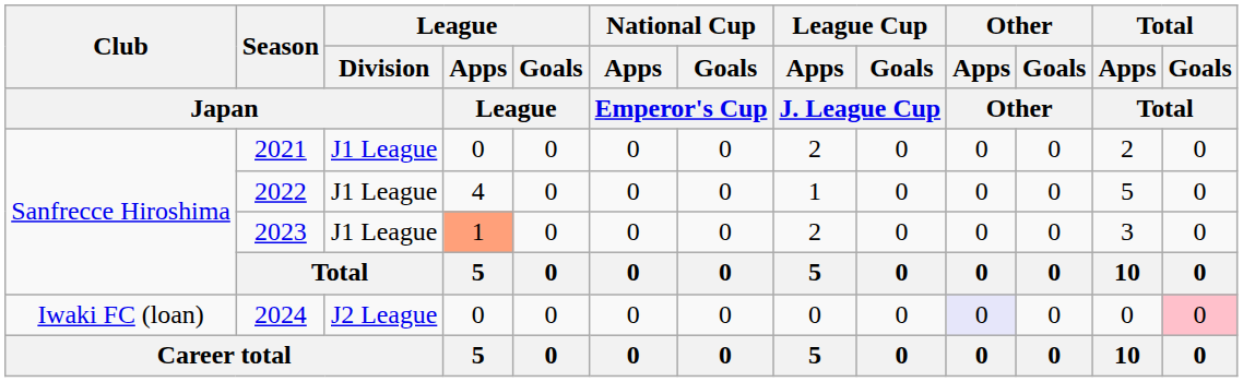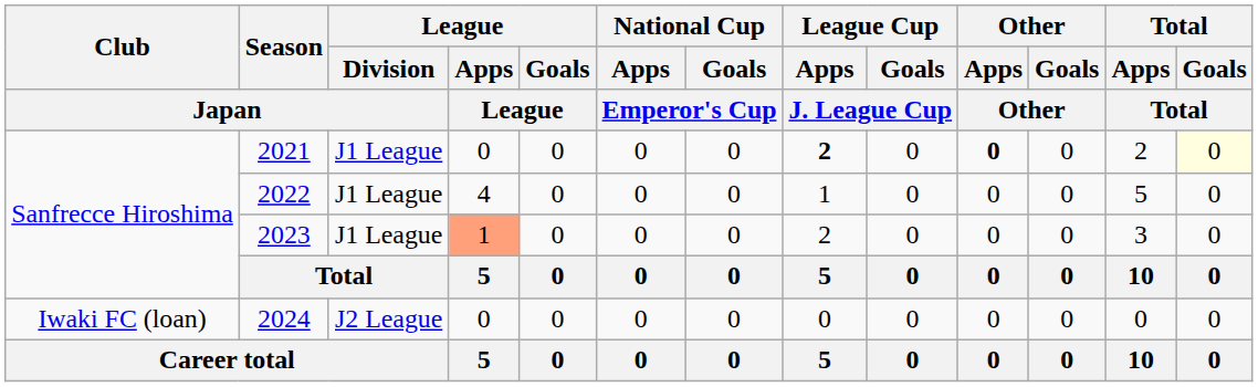2021 | League Cup / Apps / J. League Cup: normal -> bold
2021 | Other / Apps / Other: normal -> bold
2021 | Total / Goals / Total: no background -> lightyellow background
2024 | Other / Apps / Other: lavender background -> no background
2024 | Total / Goals / Total: pink background -> no background
